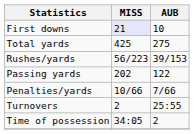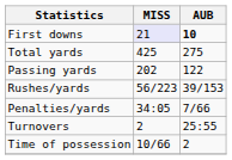First downs | AUB: normal -> bold
rows swapped: Passing yards <-> Rushes/yards
Penalties/yards | MISS: 10/66 -> 34:05
Time of possession | MISS: 34:05 -> 10/66
